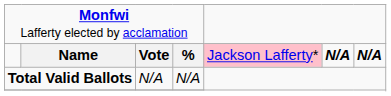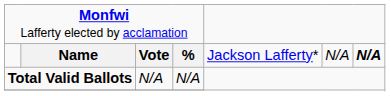row 2 | column 5: pink background -> no background
row 2 | column 6: bold -> normal
